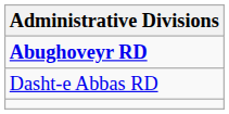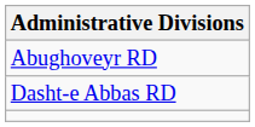row 2 | column 1: bold -> normal
